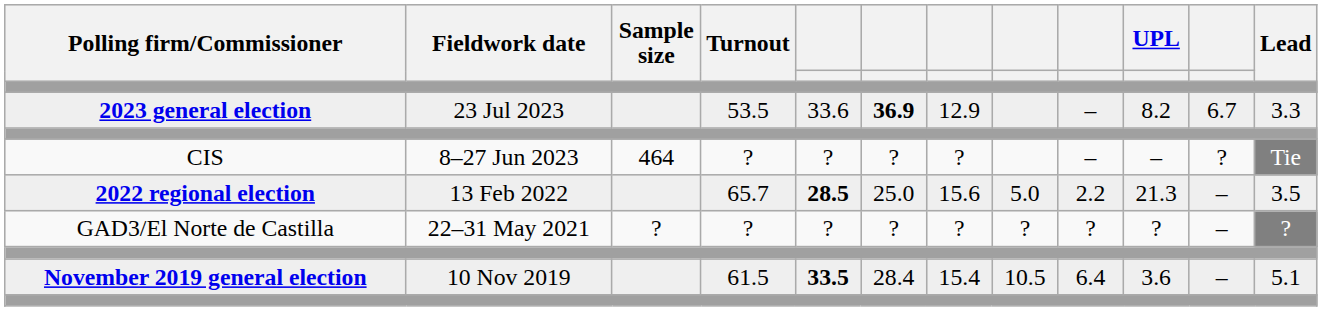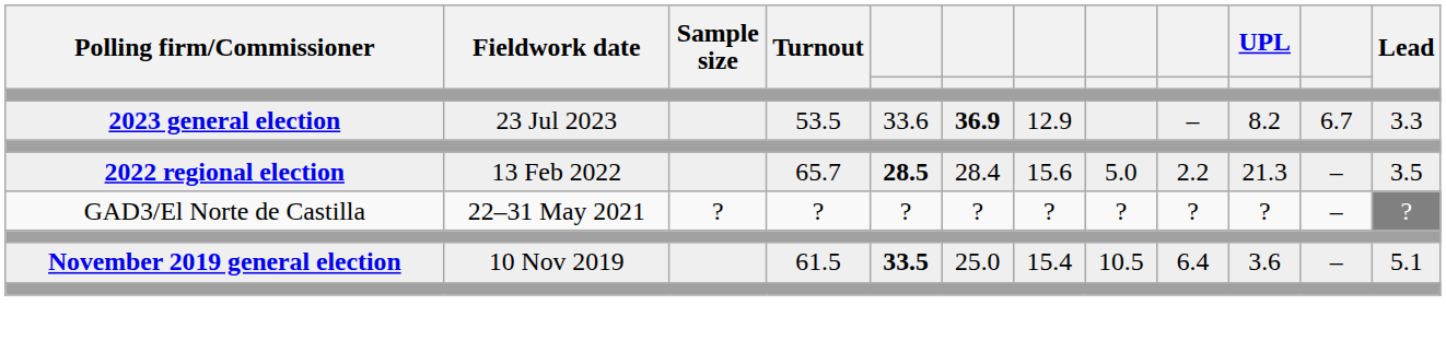- row: CIS | 8–27 Jun 2023 | 464 | ? | ? | ? | ? | – | – | ? | Tie
2022 regional election | column 6: 25.0 -> 28.4
November 2019 general election | column 6: 28.4 -> 25.0
